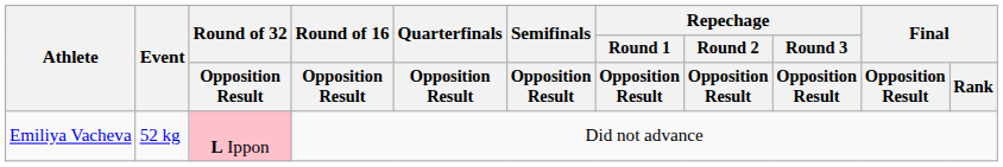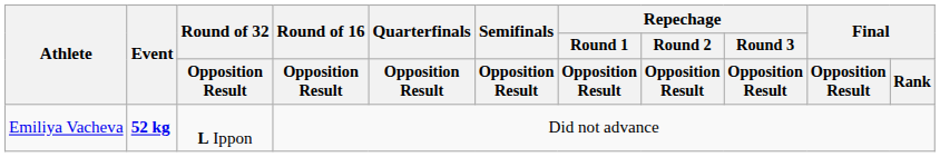Emiliya Vacheva | Event: normal -> bold
Emiliya Vacheva | Round of 32 / Opposition Result: pink background -> no background
